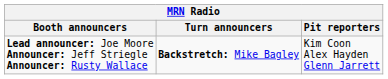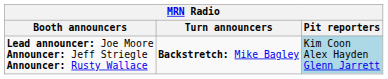row 3 | Pit reporters: no background -> lightblue background
